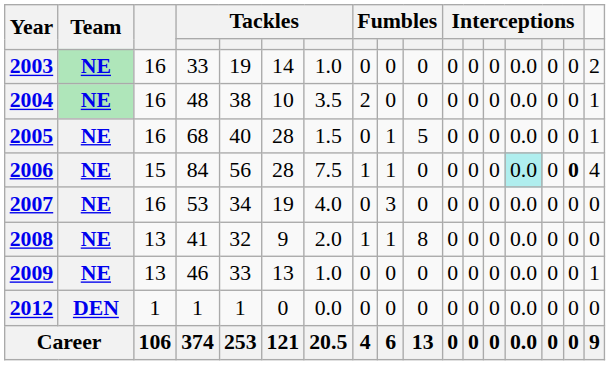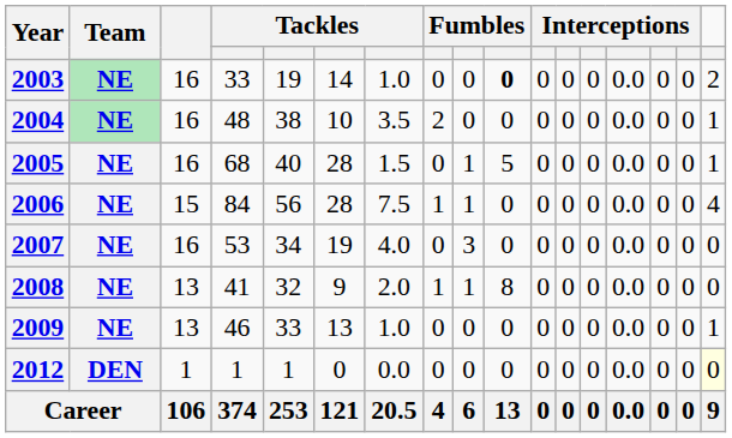2003 | column 10: normal -> bold
2006 | column 14: paleturquoise background -> no background
2006 | column 16: bold -> normal
2012 | column 17: no background -> lightyellow background
